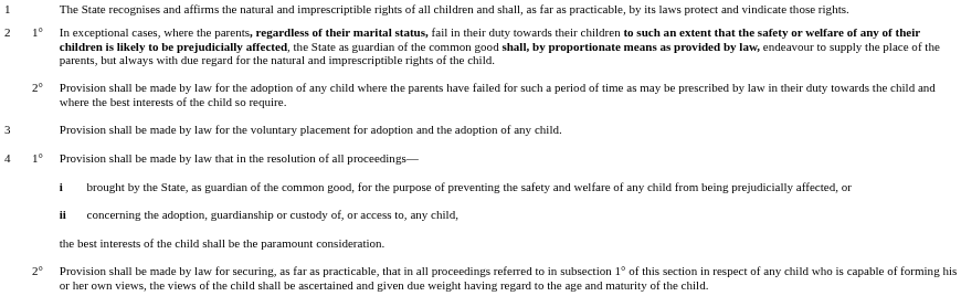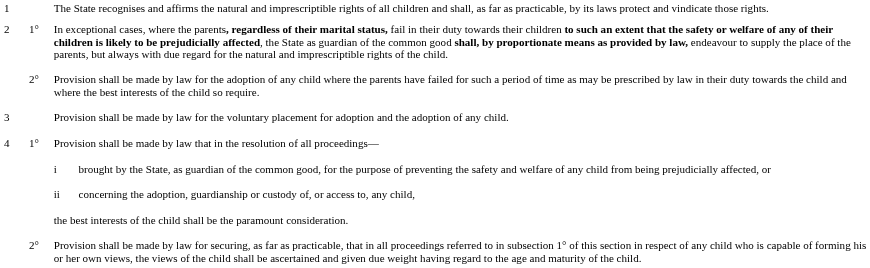i | column 3: bold -> normal
ii | column 3: bold -> normal
